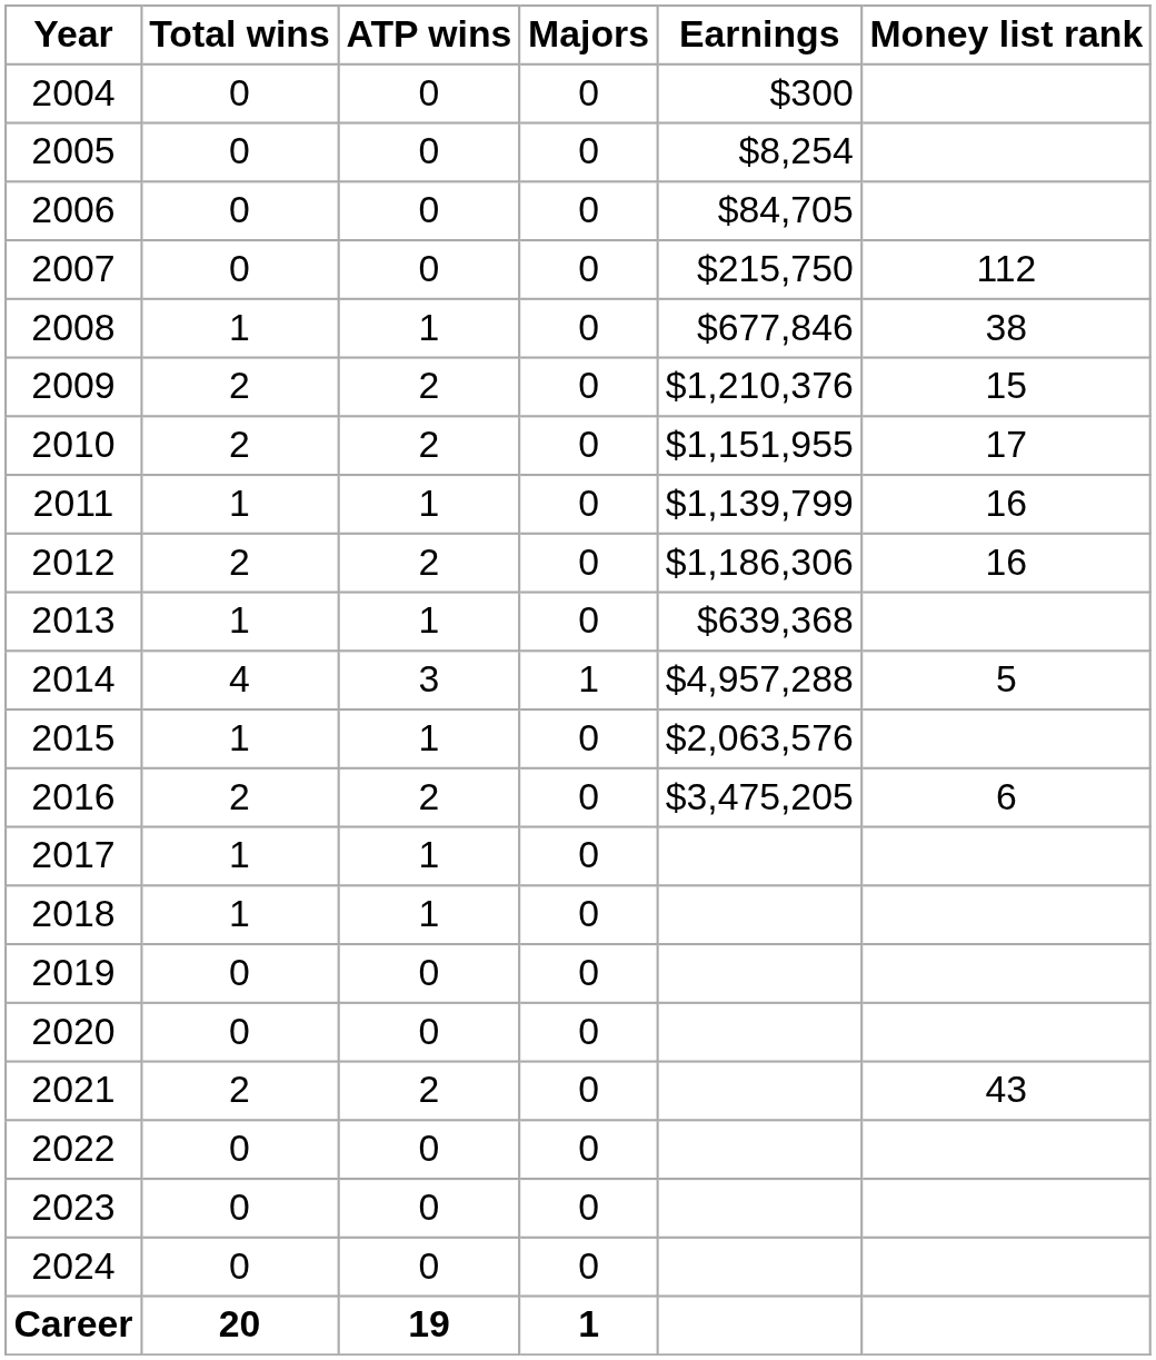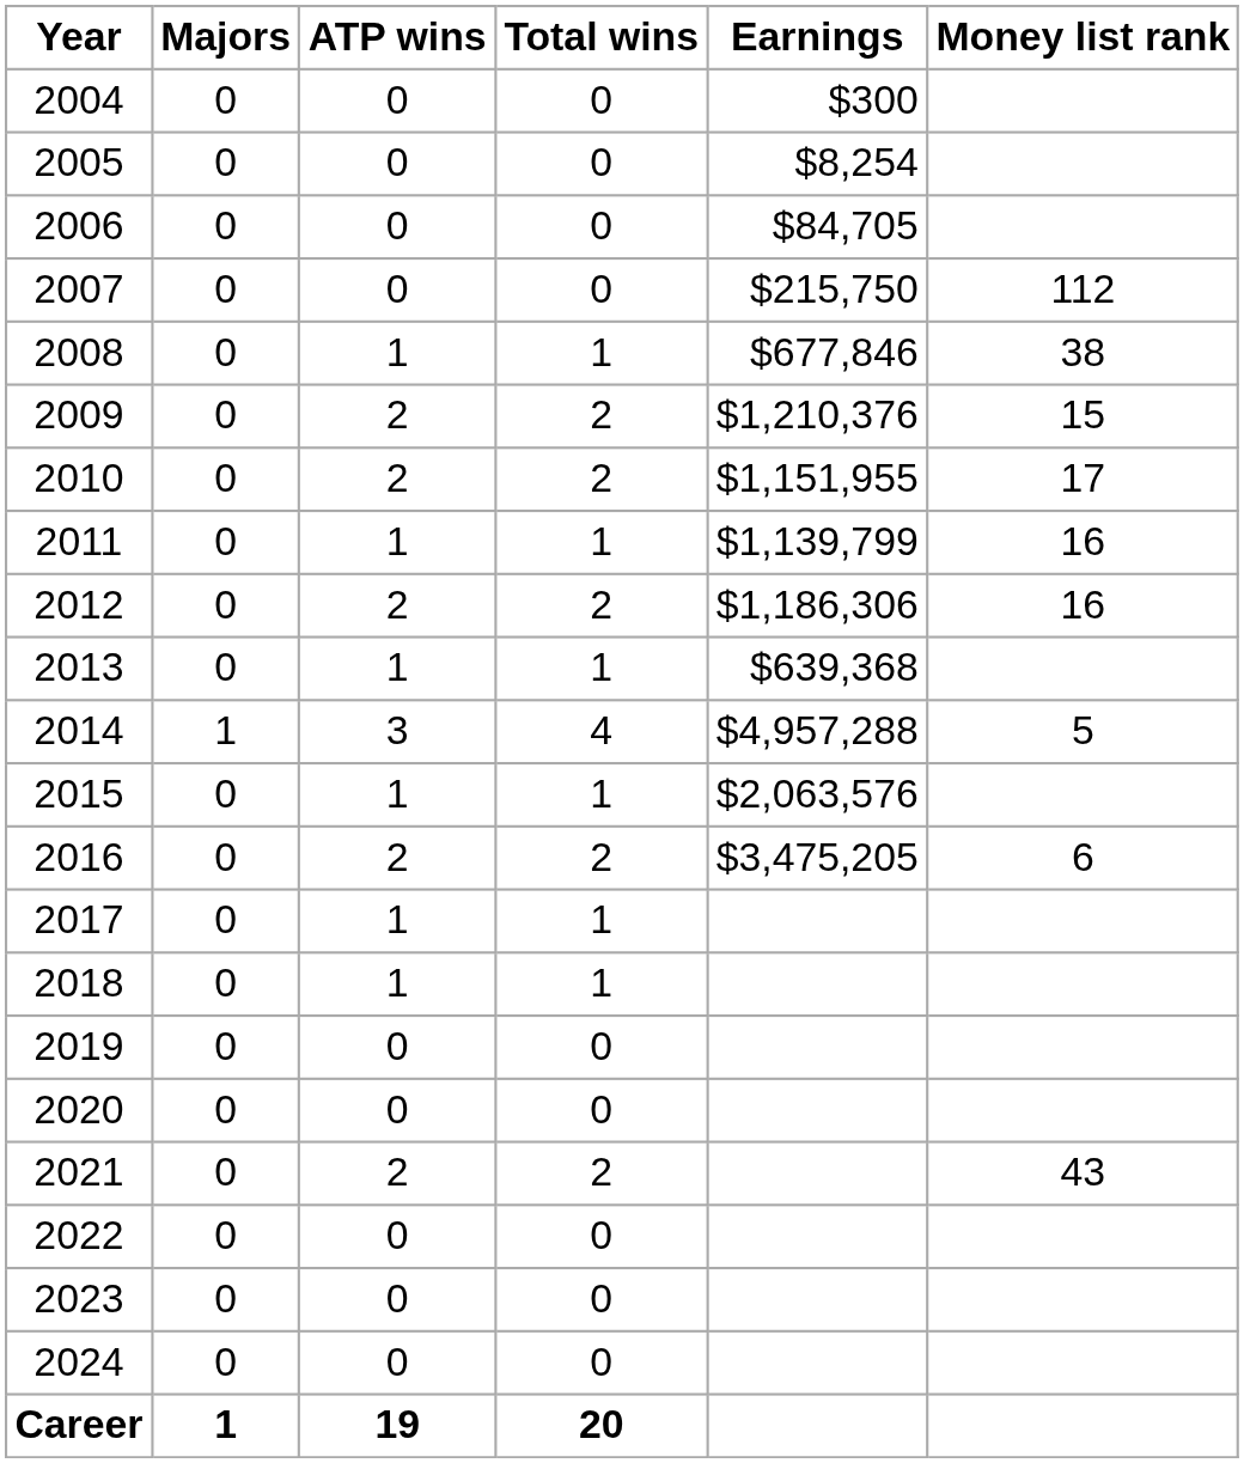columns swapped: Majors <-> Total wins
